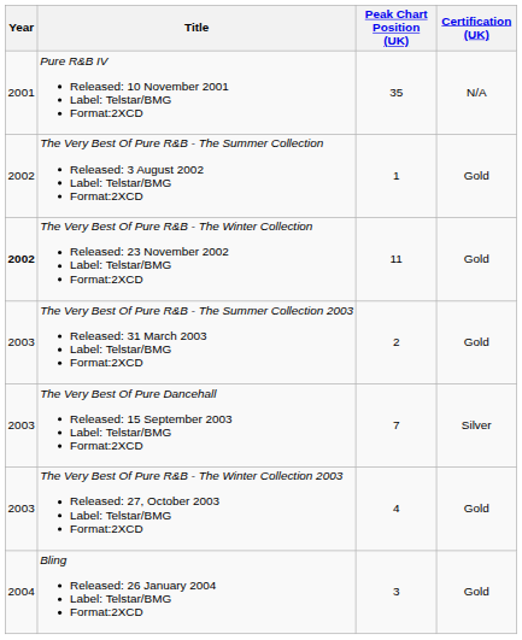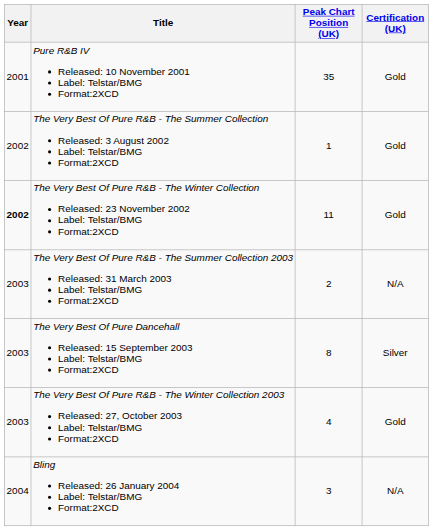row 2 | Certification (UK): N/A -> Gold
row 5 | Certification (UK): Gold -> N/A
row 6 | Peak Chart Position (UK): 7 -> 8
row 8 | Certification (UK): Gold -> N/A
